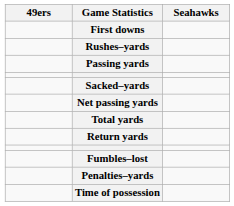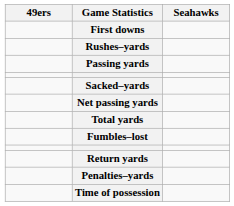rows swapped: Return yards <-> Fumbles–lost
